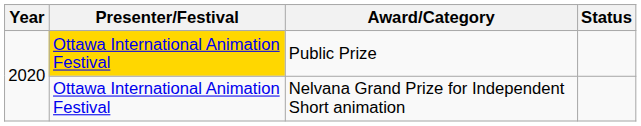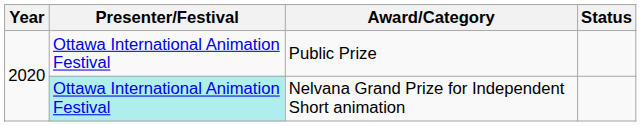Public Prize | Presenter/Festival: gold background -> no background
Nelvana Grand Prize for Independent Short animation | Presenter/Festival: no background -> paleturquoise background
